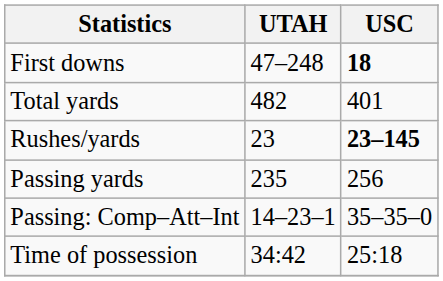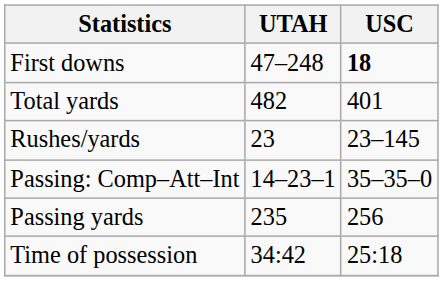Rushes/yards | USC: bold -> normal
rows swapped: Passing yards <-> Passing: Comp–Att–Int
